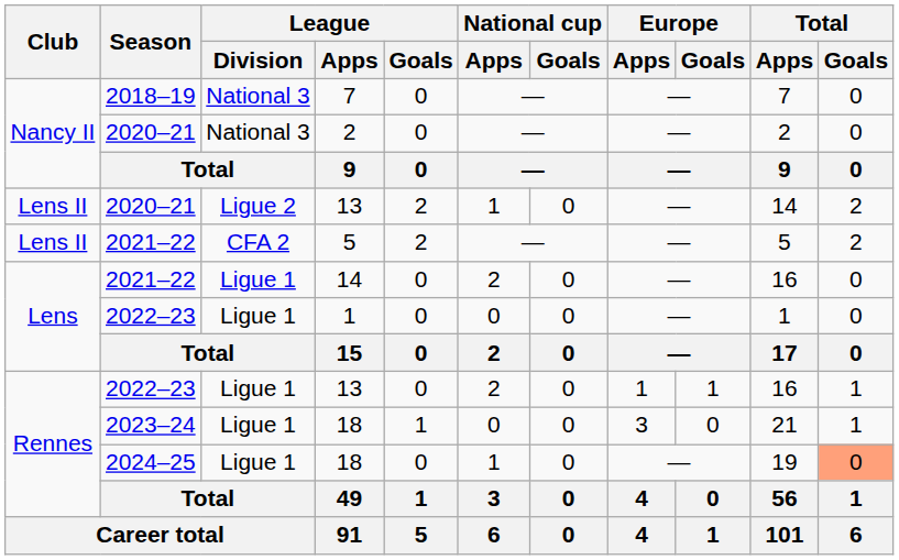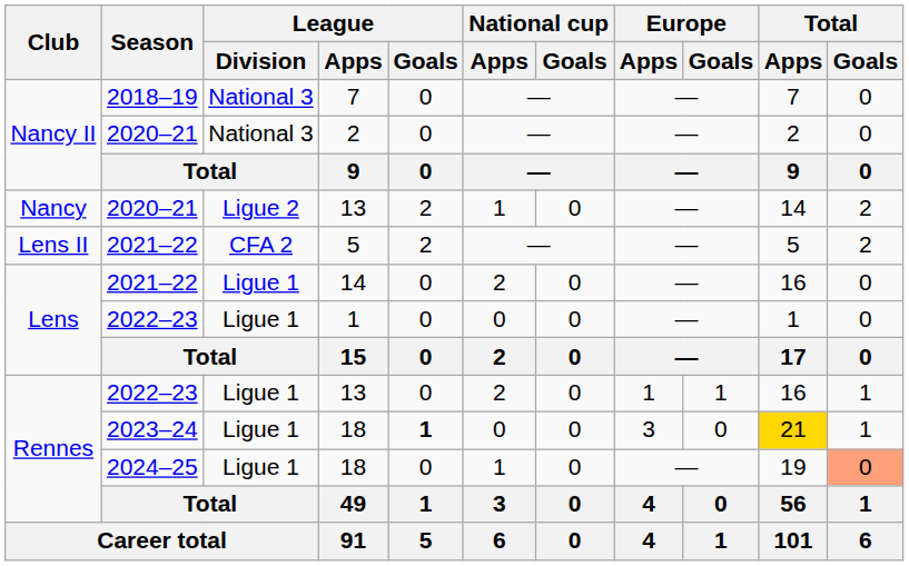2020–21 / 13 | Club: Lens II -> Nancy
2023–24 / 18 | League / Goals: normal -> bold
2023–24 / 18 | Total / Apps: no background -> gold background
